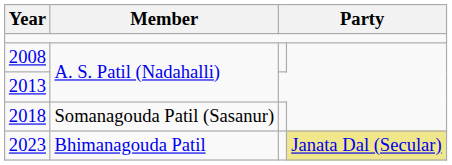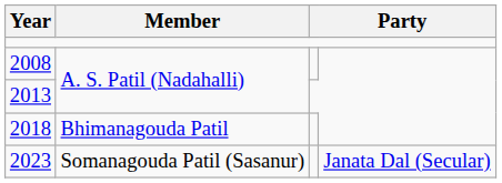2018 | Member: Somanagouda Patil (Sasanur) -> Bhimanagouda Patil
2023 | Member: Bhimanagouda Patil -> Somanagouda Patil (Sasanur)
2023 | column 4: khaki background -> no background
